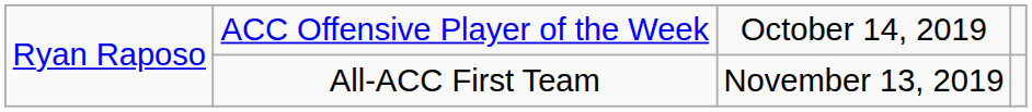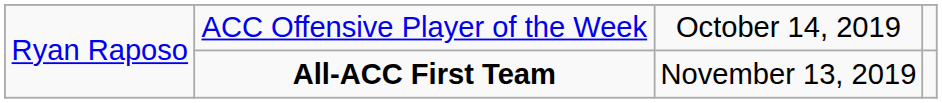row 2 | column 2: normal -> bold
